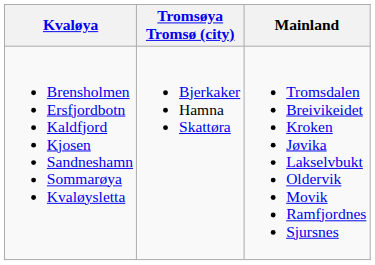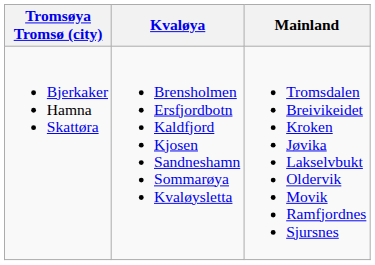columns swapped: Kvaløya <-> Tromsøya Tromsø (city)
